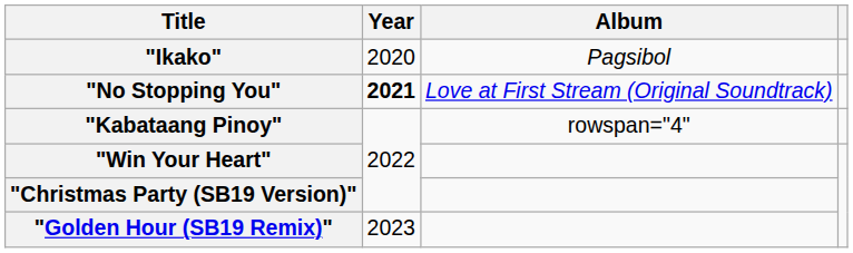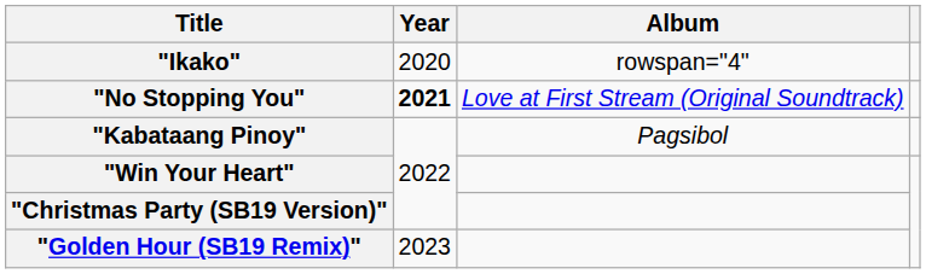"Ikako" | Album: Pagsibol -> rowspan="4"
"Kabataang Pinoy" | Album: rowspan="4" -> Pagsibol
